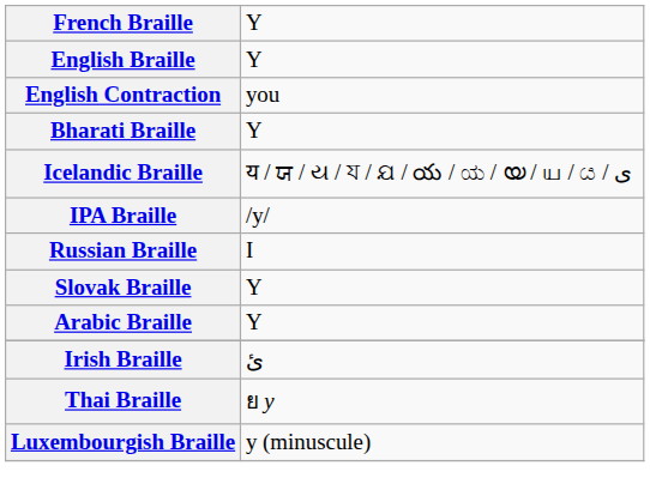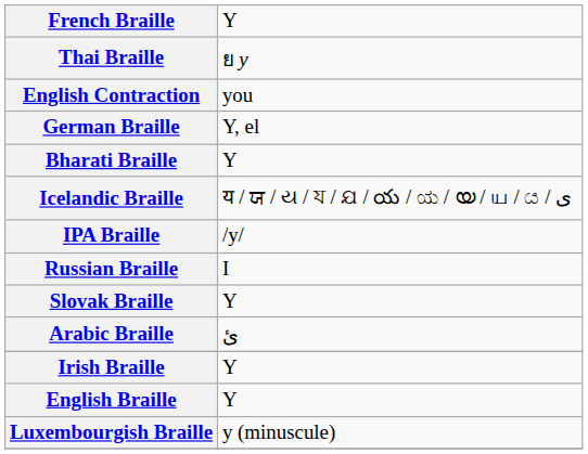rows swapped: English Braille <-> Thai Braille
+ row: German Braille | Y, el
Arabic Braille | column 2: Y -> ئ
Irish Braille | column 2: ئ -> Y
